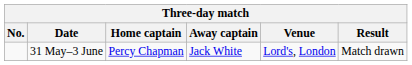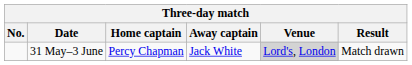31 May–3 June | Venue: no background -> lightgrey background
